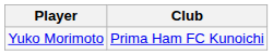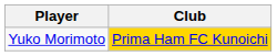Yuko Morimoto | Club: no background -> gold background
